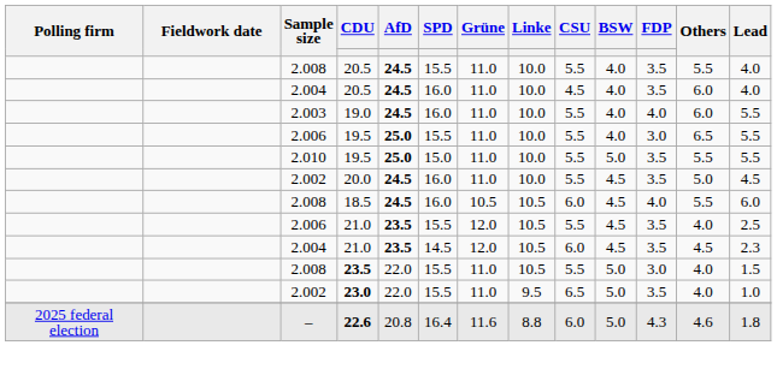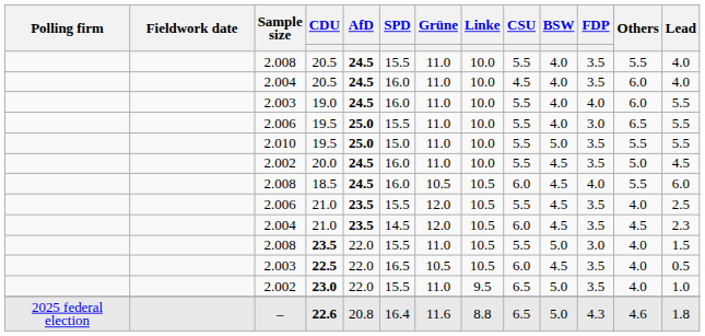+ row: 2.003 | 22.5 | 22.0 | 16.5 | 10.5 | 10.5 | 6.0 | 4.5 | 3.5 | 4.0 | 0.5
22.6 | CSU: 6.0 -> 6.5
